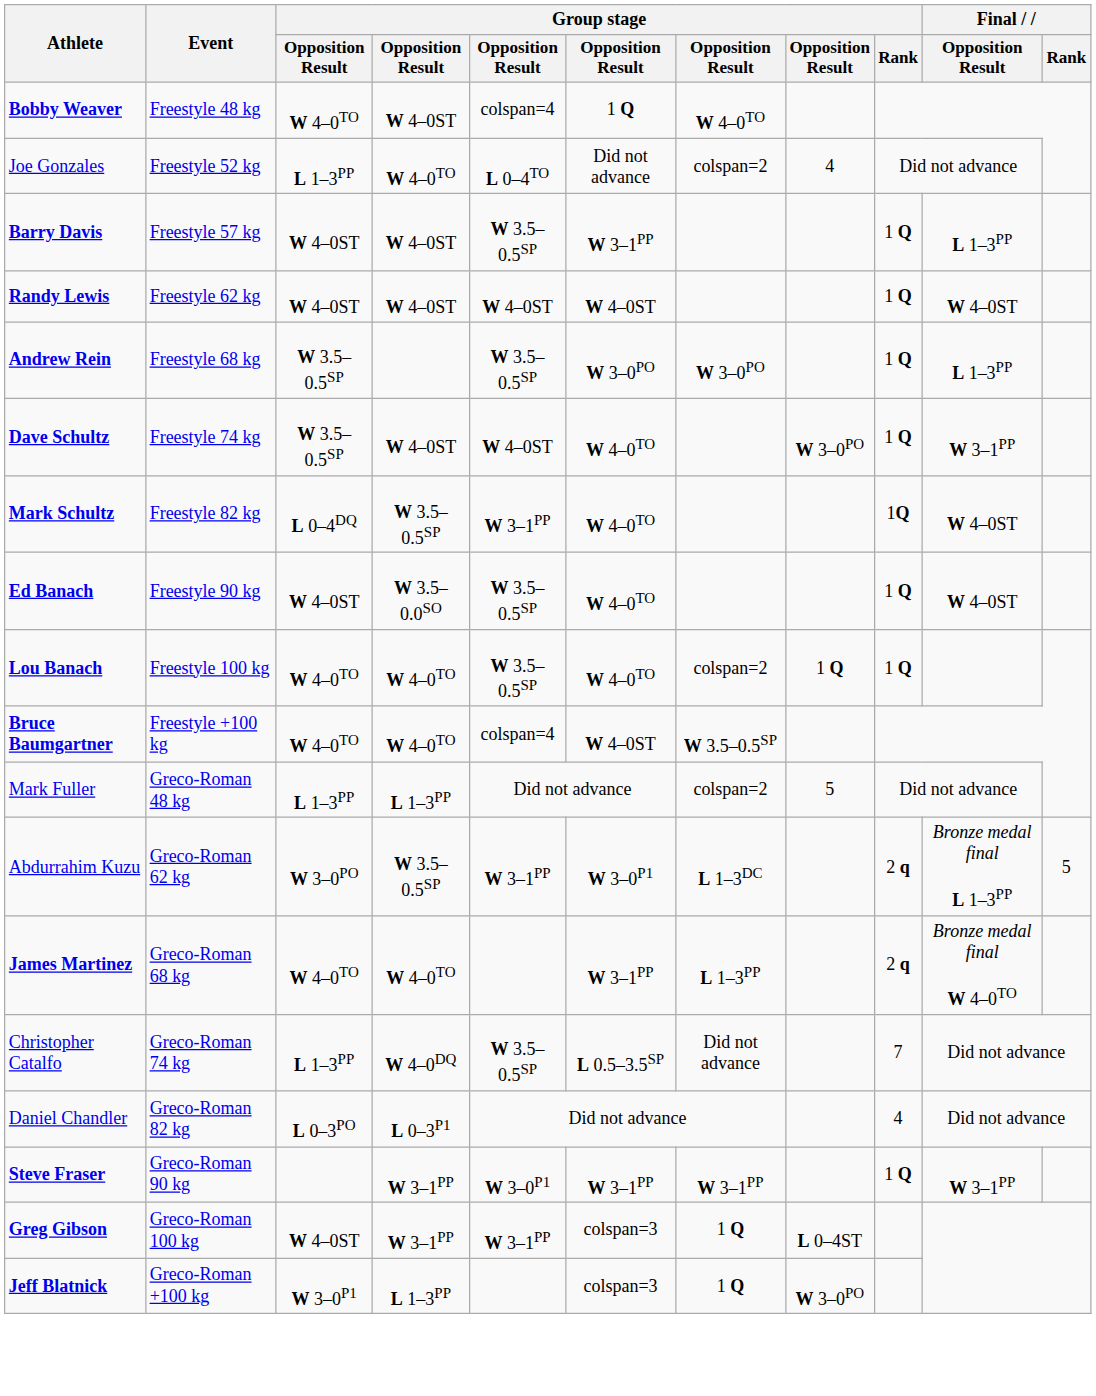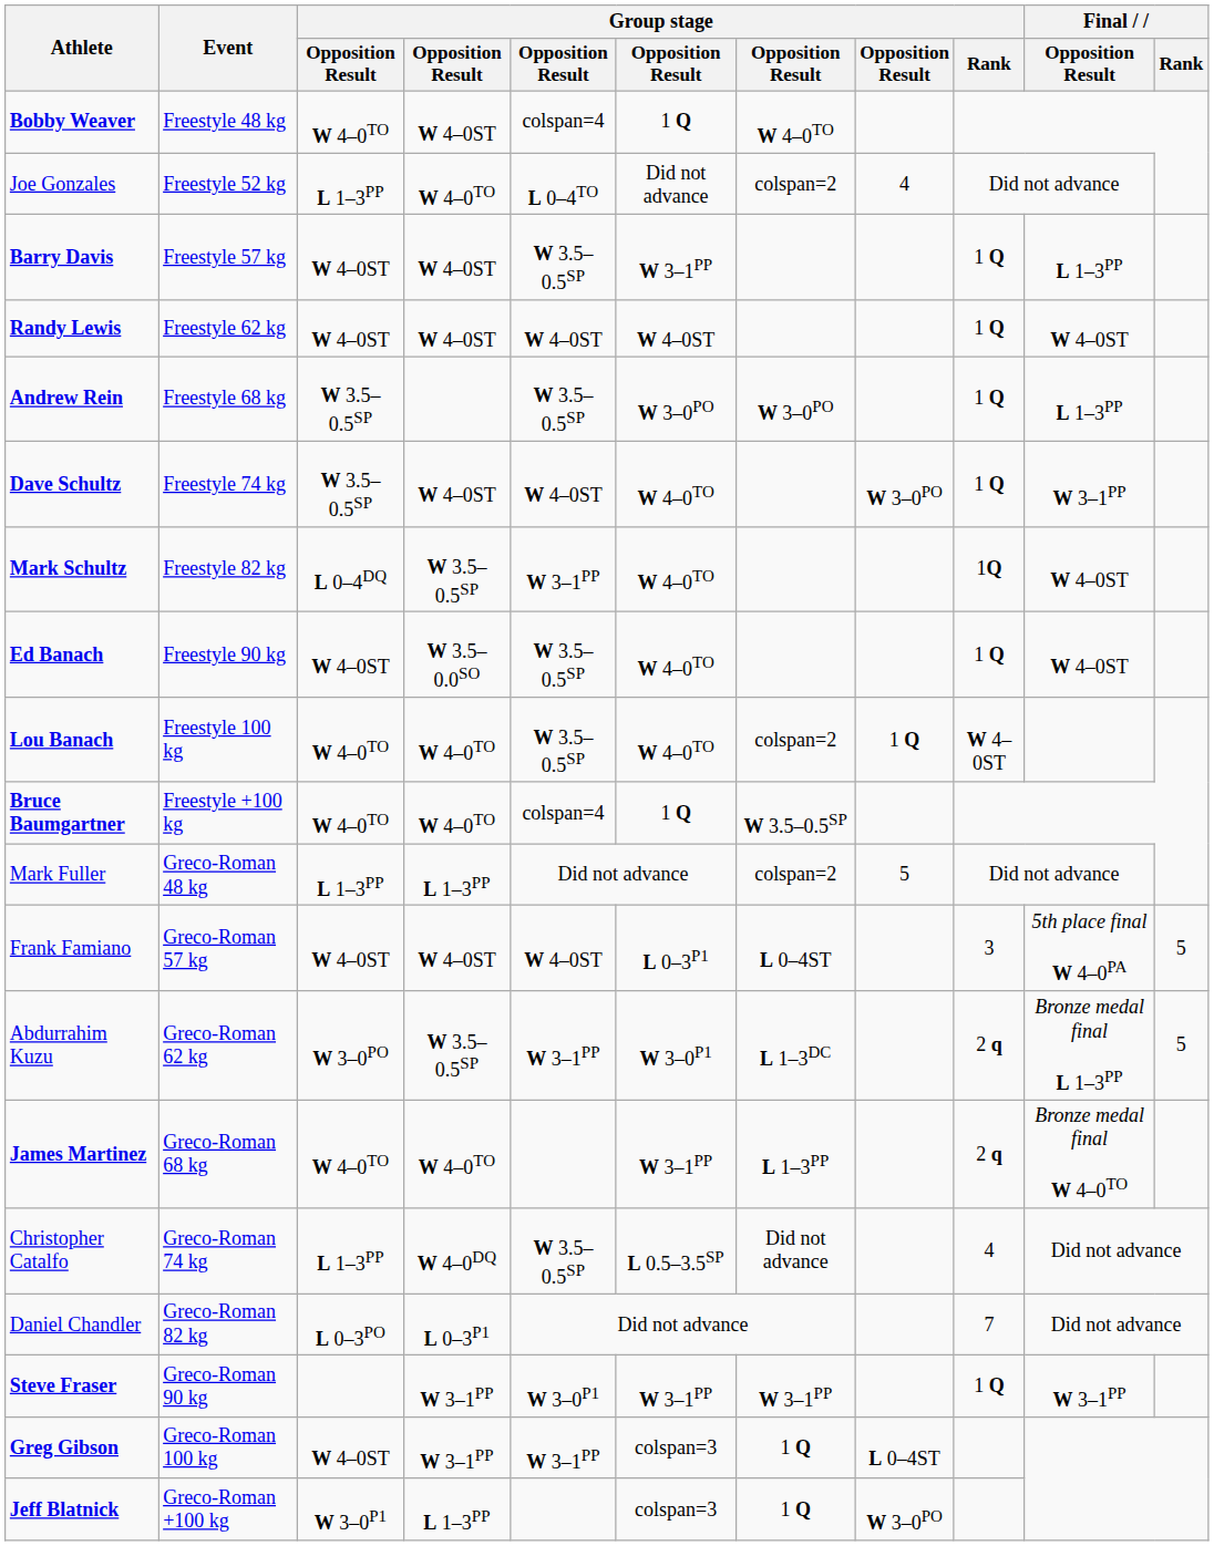Lou Banach | Group stage / Rank: 1 Q -> W 4–0ST
Bruce Baumgartner | column 6: W 4–0ST -> 1 Q
+ row: Frank Famiano | Greco-Roman 57 kg | W 4–0ST | W 4–0ST | W 4–0ST | L 0–3P1 | L 0–4ST | 3 | 5th place final W 4–0PA | 5
Christopher Catalfo | Group stage / Rank: 7 -> 4
Daniel Chandler | Group stage / Rank: 4 -> 7
